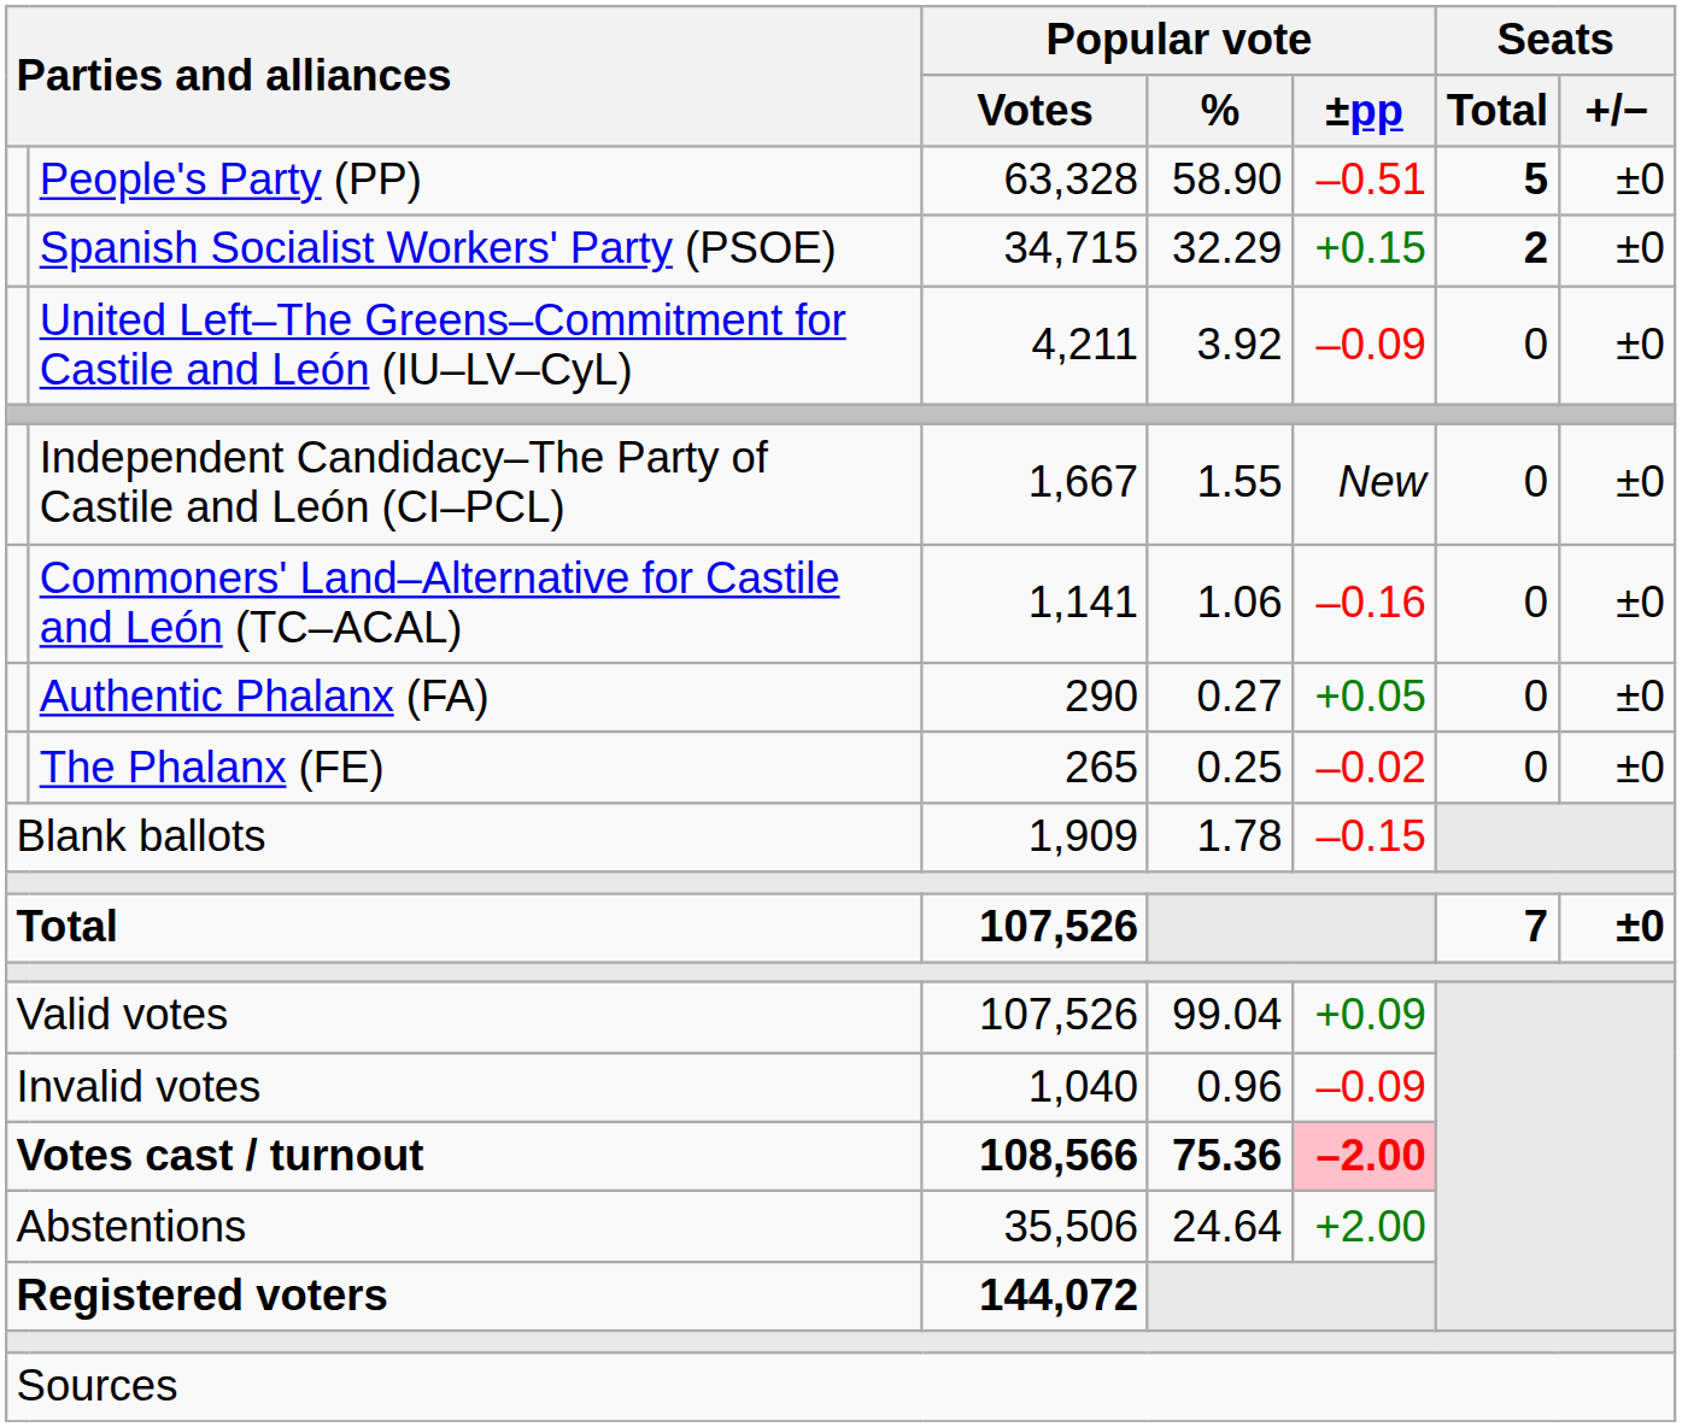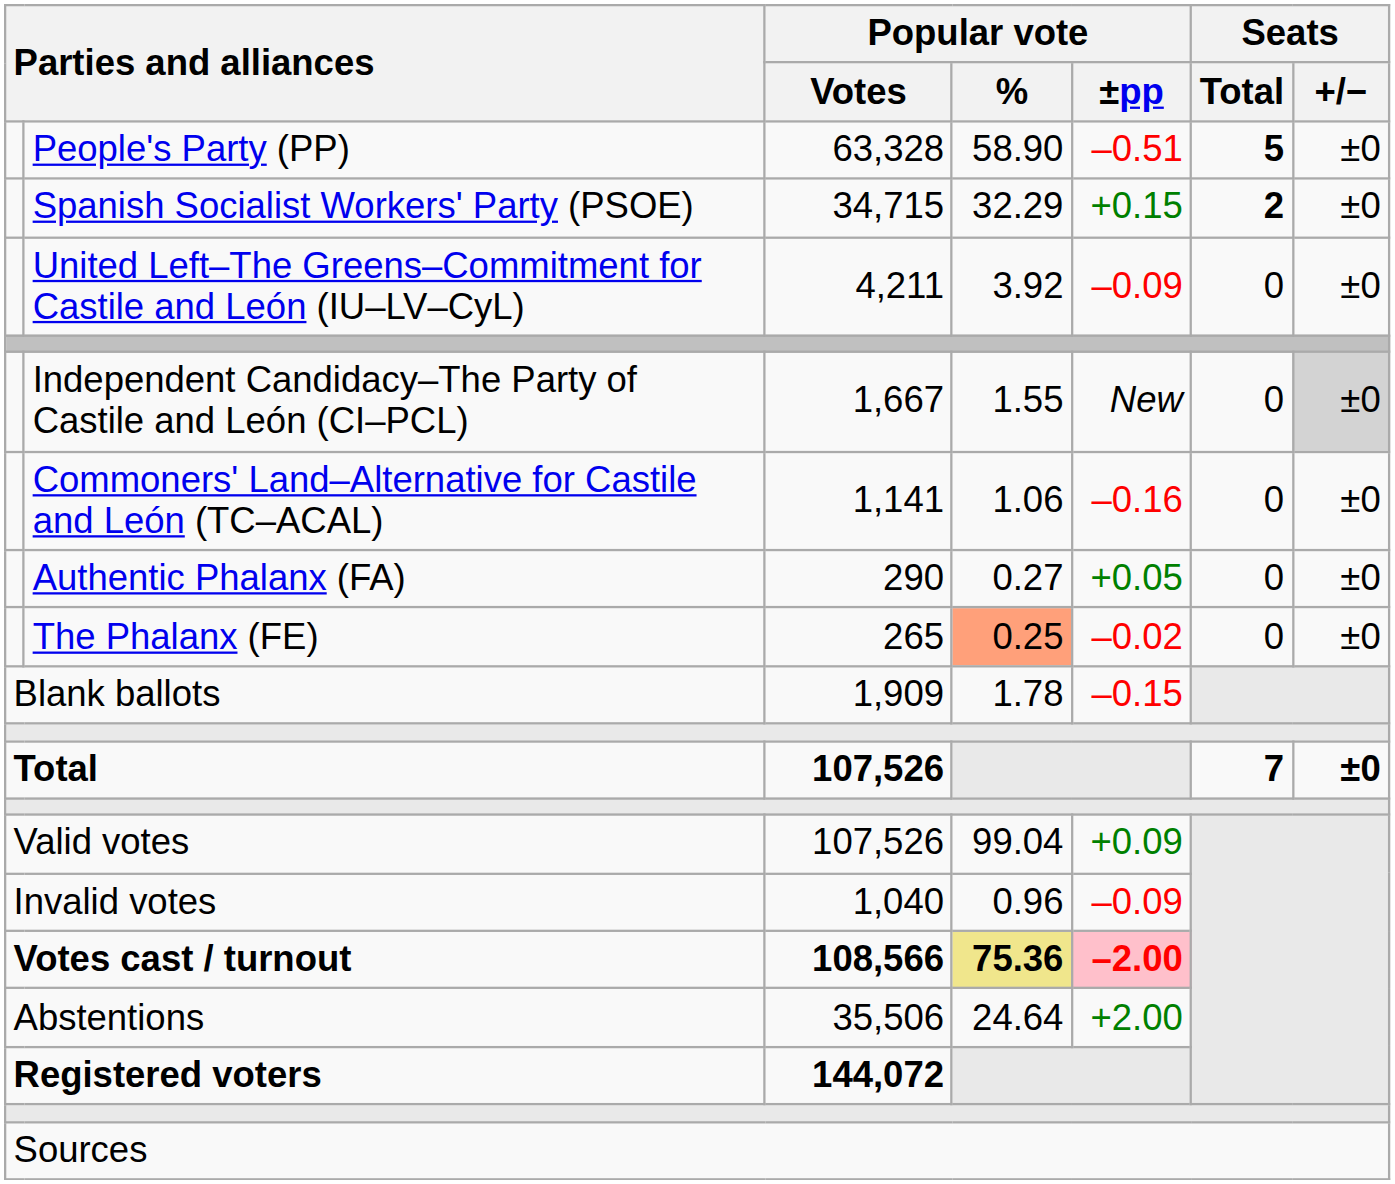Independent Candidacy–The Party of Castile and León (CI–PCL) | Seats / +/−: no background -> lightgrey background
The Phalanx (FE) | Popular vote / %: no background -> lightsalmon background
Votes cast / turnout | Popular vote / %: no background -> khaki background
